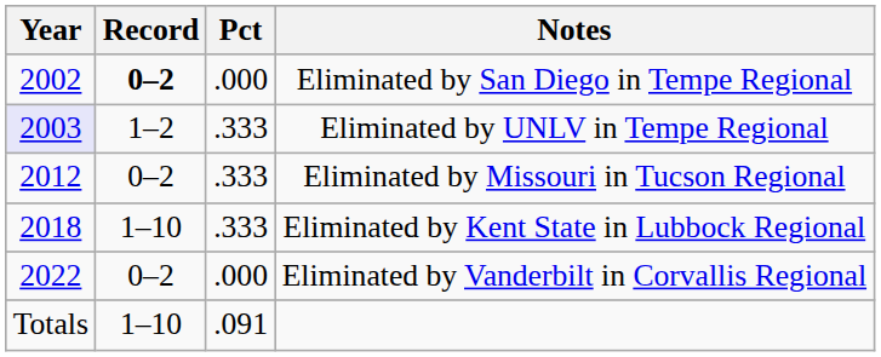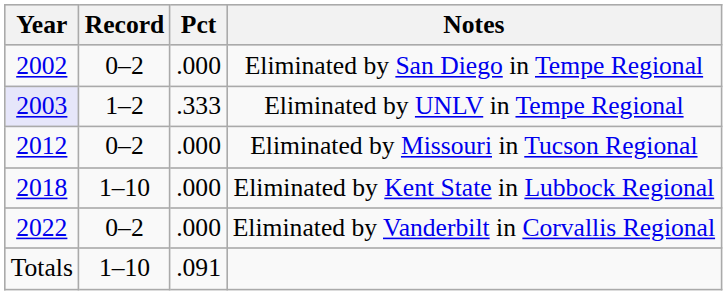Eliminated by San Diego in Tempe Regional | Record: bold -> normal
Eliminated by Missouri in Tucson Regional | Pct: .333 -> .000
Eliminated by Kent State in Lubbock Regional | Pct: .333 -> .000
